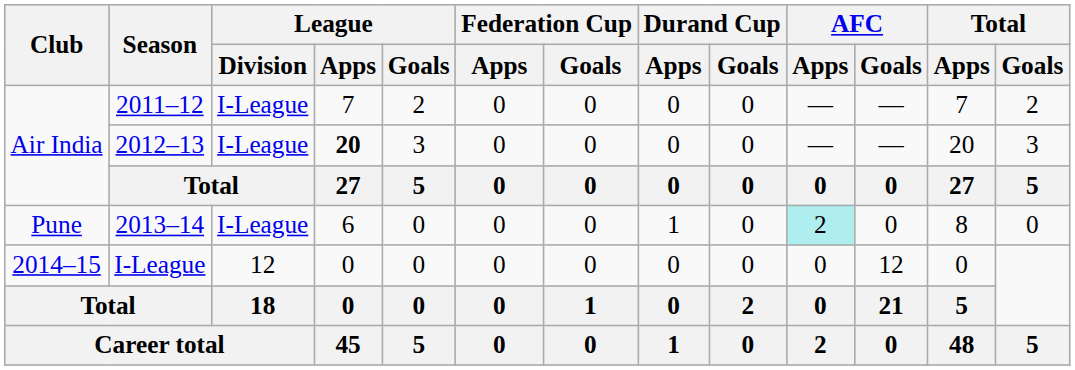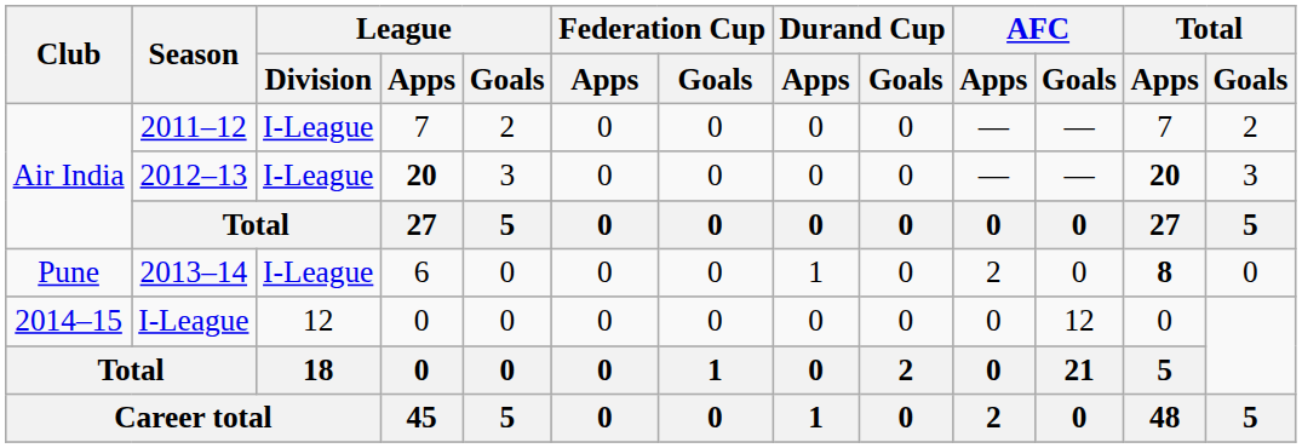2012–13 | Total / Apps: normal -> bold
2013–14 | AFC / Apps: paleturquoise background -> no background
2013–14 | Total / Apps: normal -> bold
